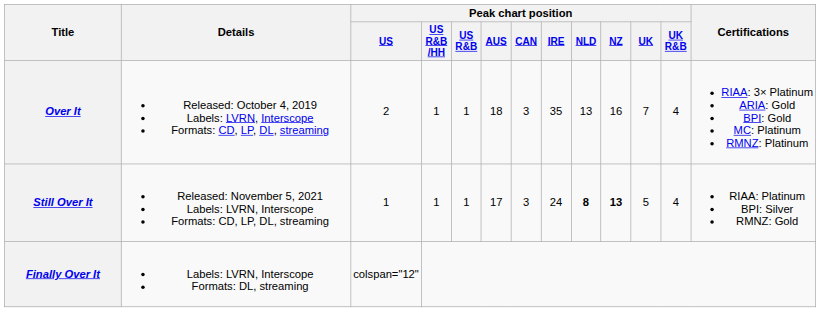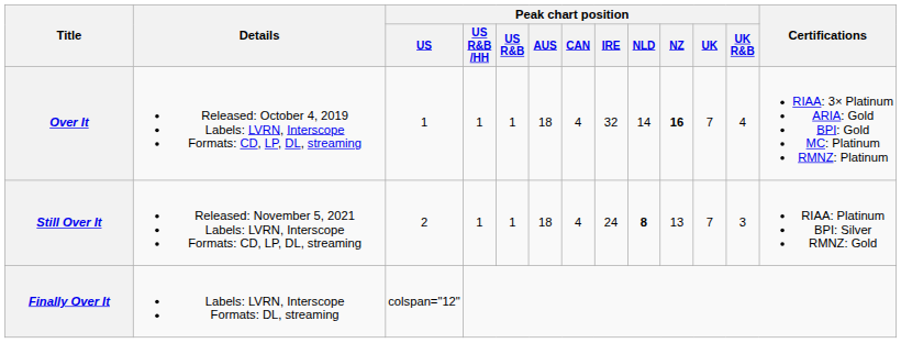Over It | Peak chart position / US: 2 -> 1
Over It | Peak chart position / CAN: 3 -> 4
Over It | Peak chart position / IRE: 35 -> 32
Over It | Peak chart position / NLD: 13 -> 14
Over It | Peak chart position / NZ: normal -> bold
Still Over It | Peak chart position / US: 1 -> 2
Still Over It | Peak chart position / AUS: 17 -> 18
Still Over It | Peak chart position / CAN: 3 -> 4
Still Over It | Peak chart position / NZ: bold -> normal
Still Over It | Peak chart position / UK: 5 -> 7
Still Over It | Peak chart position / UK R&B: 4 -> 3
